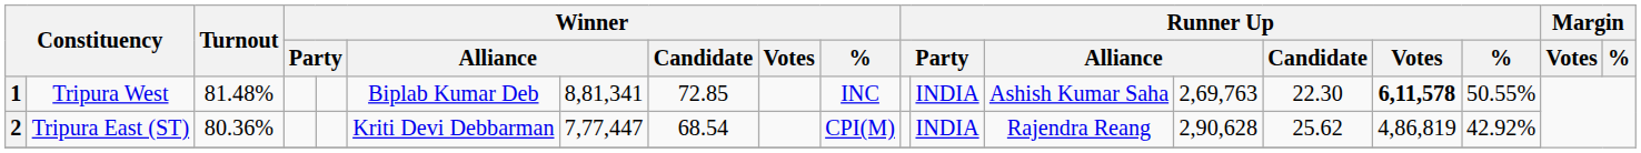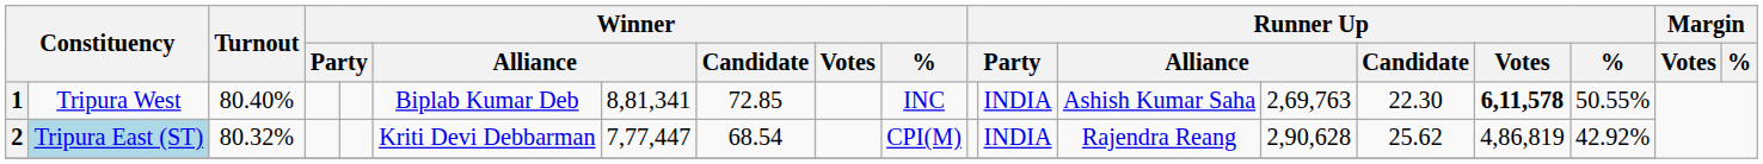1 | Turnout: 81.48% -> 80.40%
2 | column 2: no background -> lightblue background
2 | Turnout: 80.36% -> 80.32%
